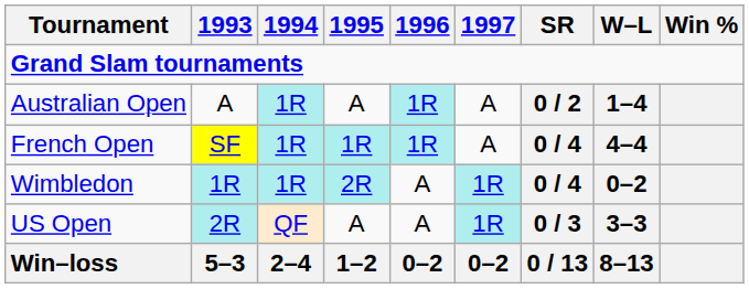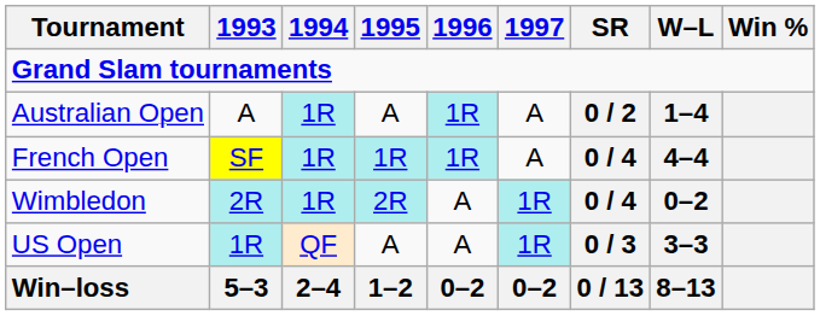Wimbledon | 1993: 1R -> 2R
US Open | 1993: 2R -> 1R
